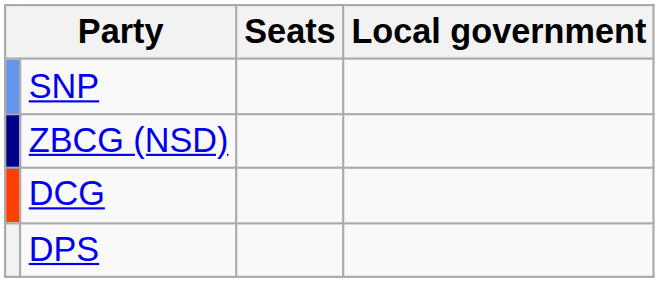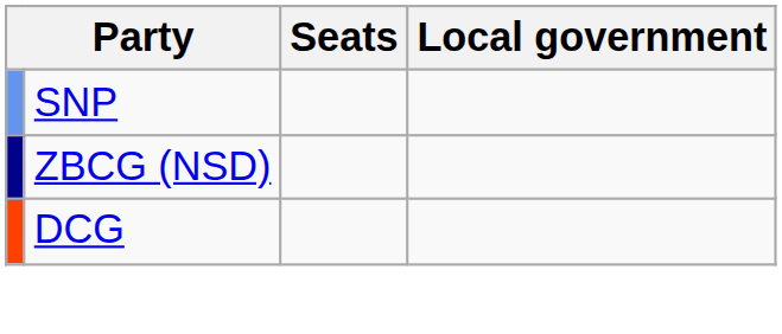- row: DPS
